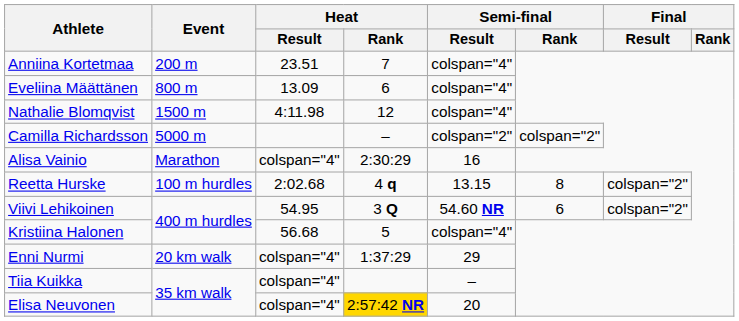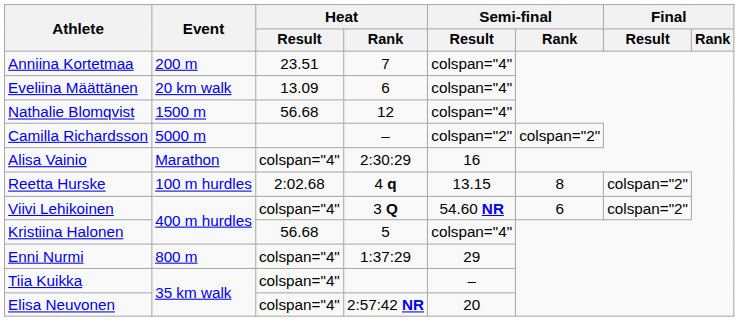Eveliina Määttänen | Event: 800 m -> 20 km walk
Nathalie Blomqvist | Heat / Result: 4:11.98 -> 56.68
Viivi Lehikoinen | Heat / Result: 54.95 -> colspan="4"
Enni Nurmi | Event: 20 km walk -> 800 m
Elisa Neuvonen | Heat / Rank: gold background -> no background
